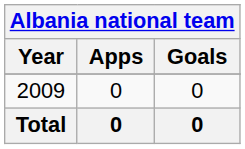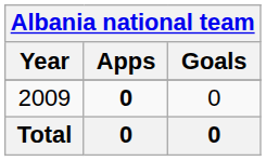2009 | Apps: normal -> bold
